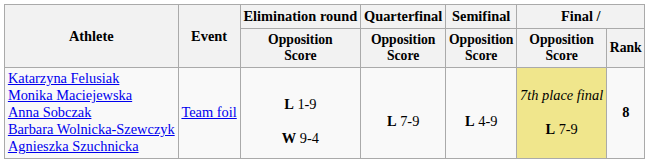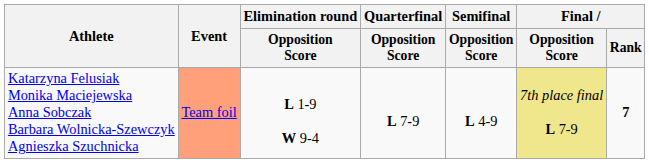row 3 | Event: no background -> lightsalmon background
row 3 | Final / Rank: 8 -> 7
